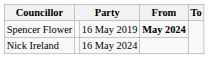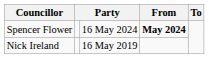Spencer Flower | column 3: 16 May 2019 -> 16 May 2024
Nick Ireland | column 3: 16 May 2024 -> 16 May 2019
